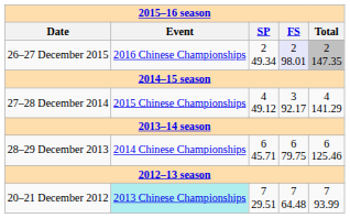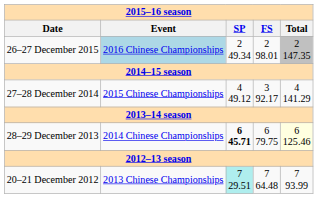26–27 December 2015 | Event: no background -> lightblue background
26–27 December 2015 | FS: lavender background -> no background
28–29 December 2013 | SP: normal -> bold
28–29 December 2013 | Total: no background -> lightyellow background
20–21 December 2012 | Event: paleturquoise background -> no background
20–21 December 2012 | SP: no background -> paleturquoise background
